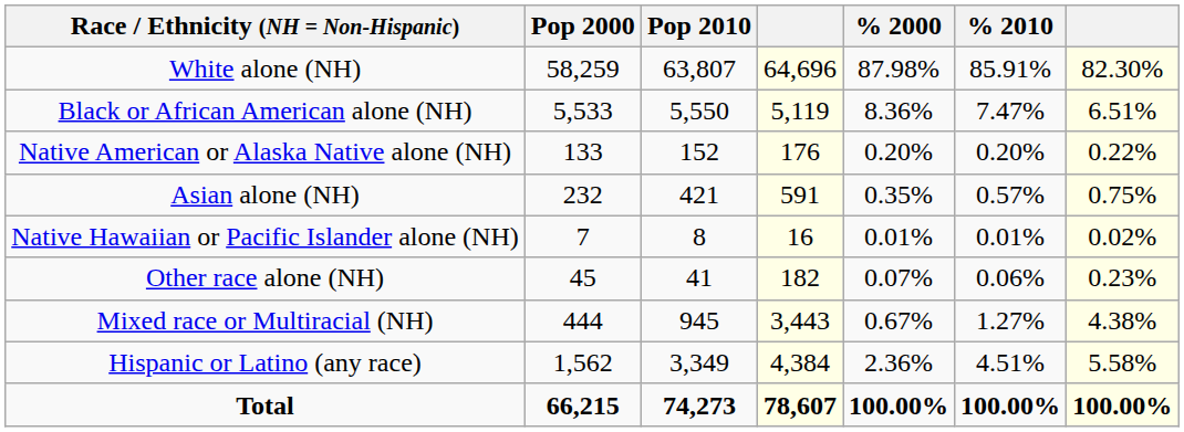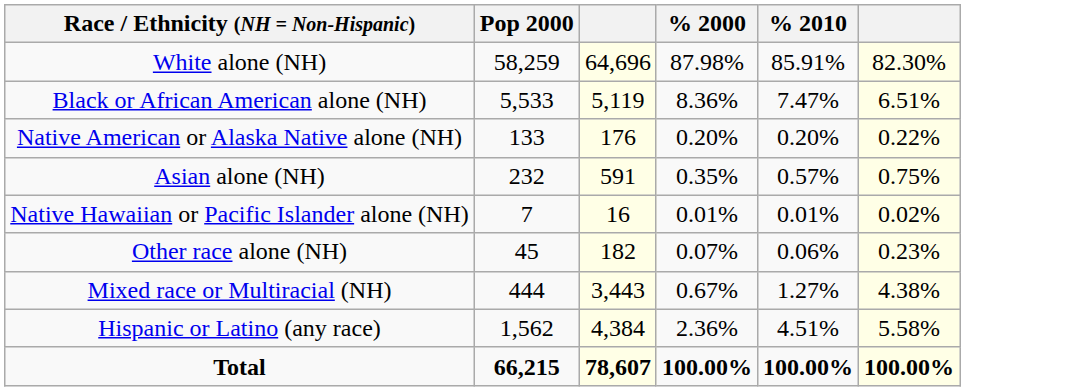- column: Pop 2010 | 63,807 | 5,550 | 152 | 421 | 8 | 41 | 945 | 3,349 | 74,273
